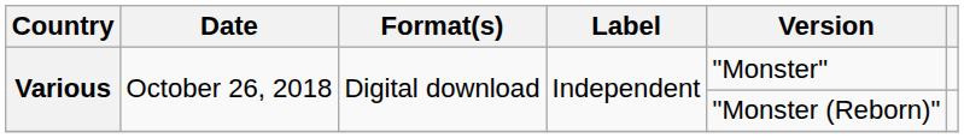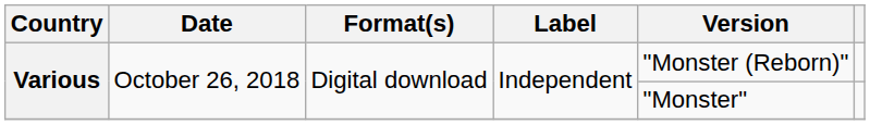row 2 | Version: "Monster" -> "Monster (Reborn)"
row 3 | Version: "Monster (Reborn)" -> "Monster"
